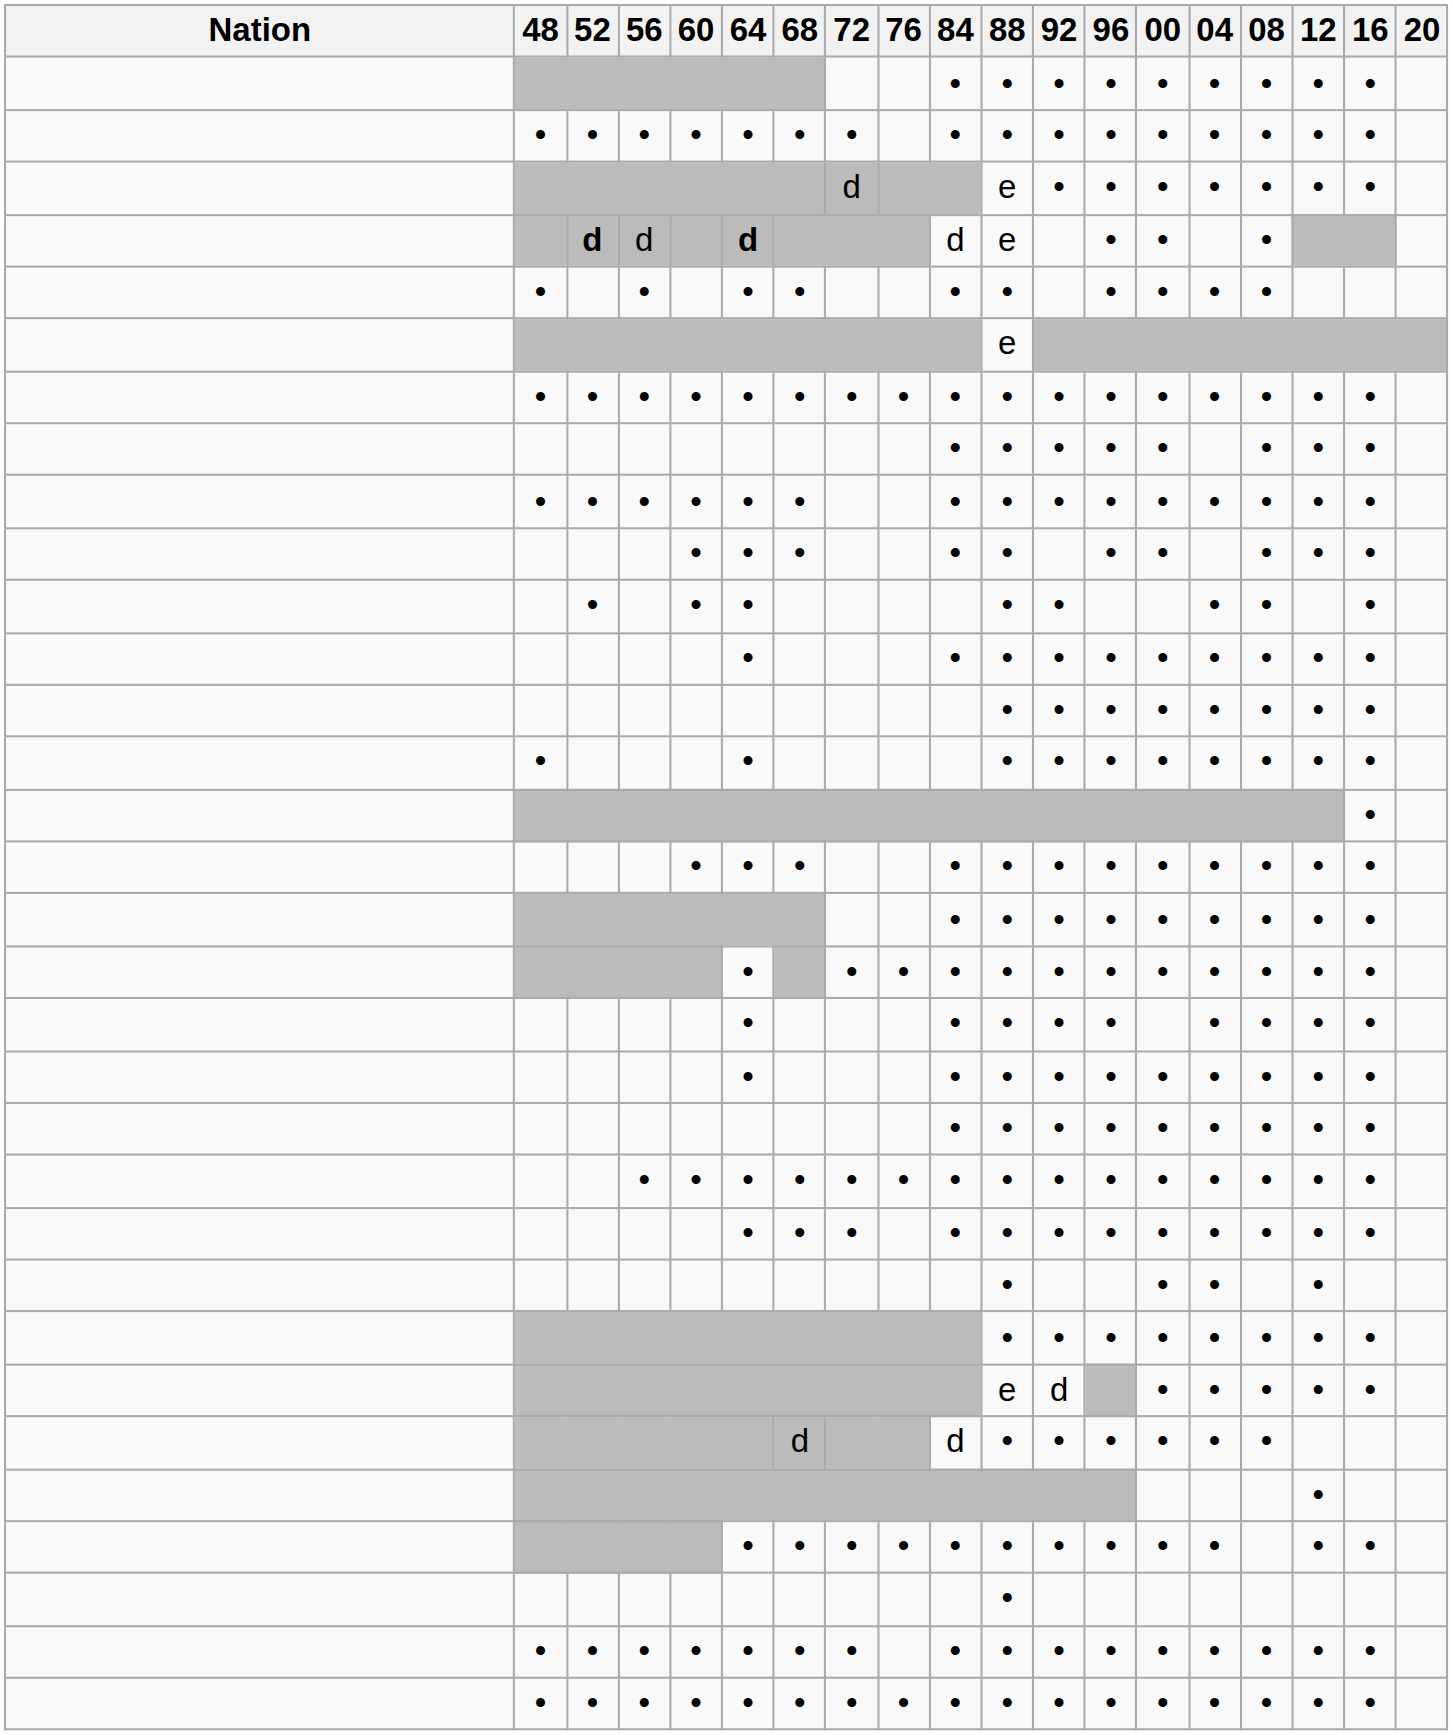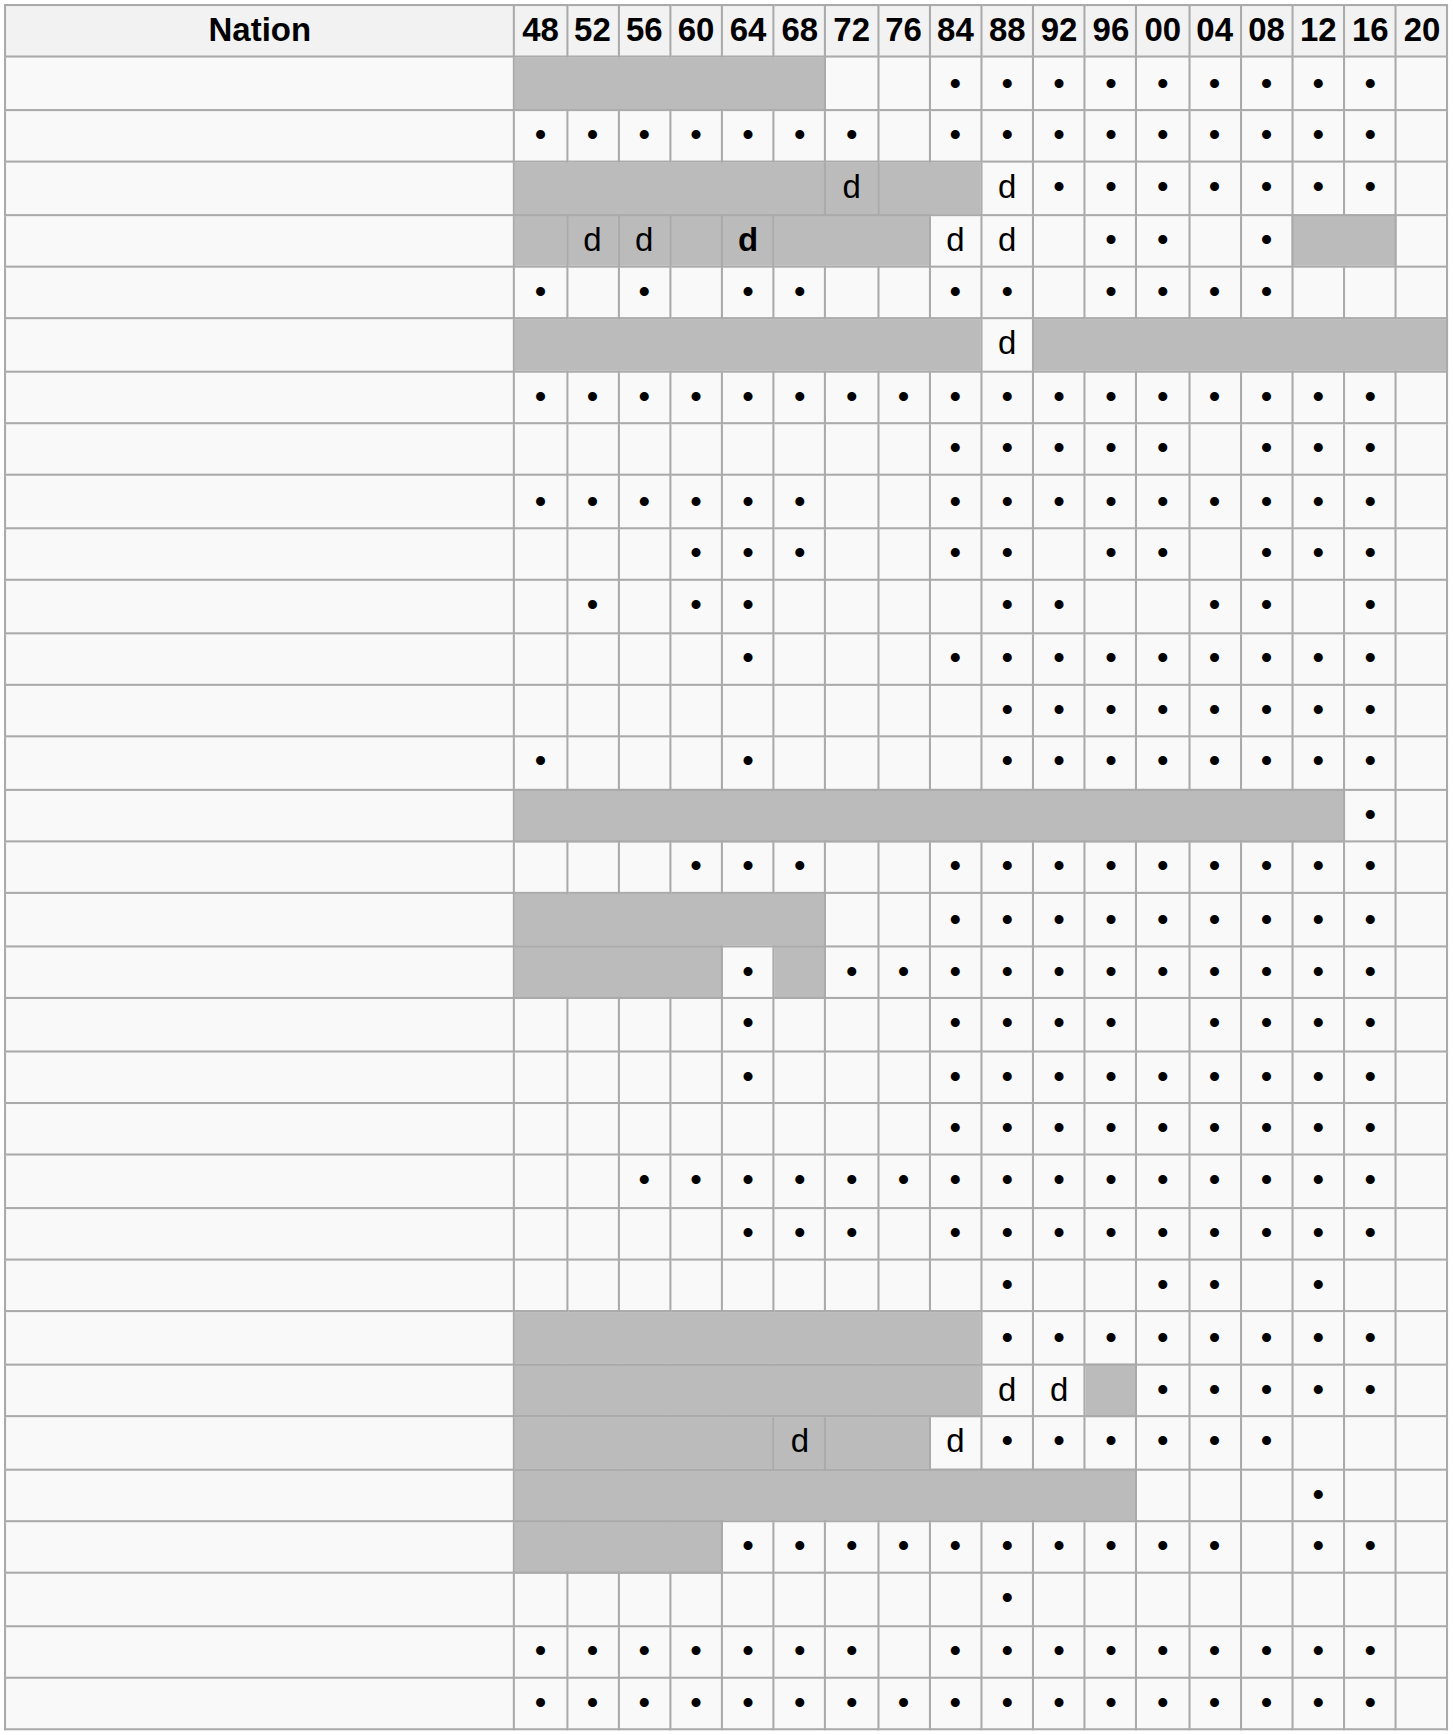row 4 | 88: e -> d
row 5 | 52: bold -> normal
row 5 | 88: e -> d
row 7 | 88: e -> d
row 27 | 88: e -> d
